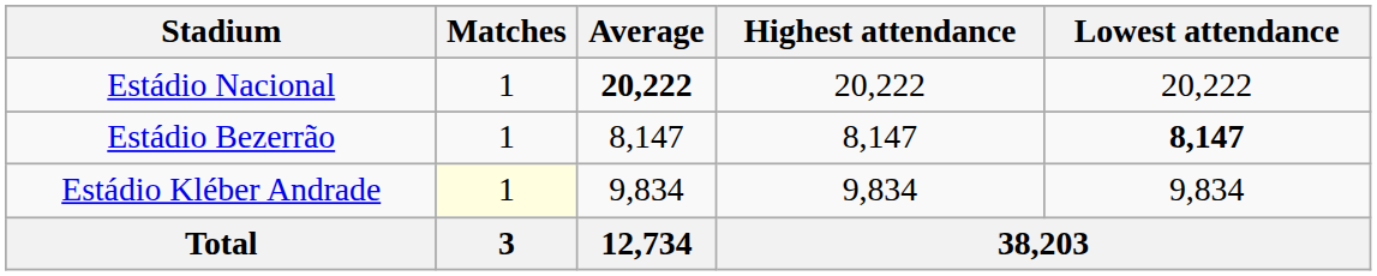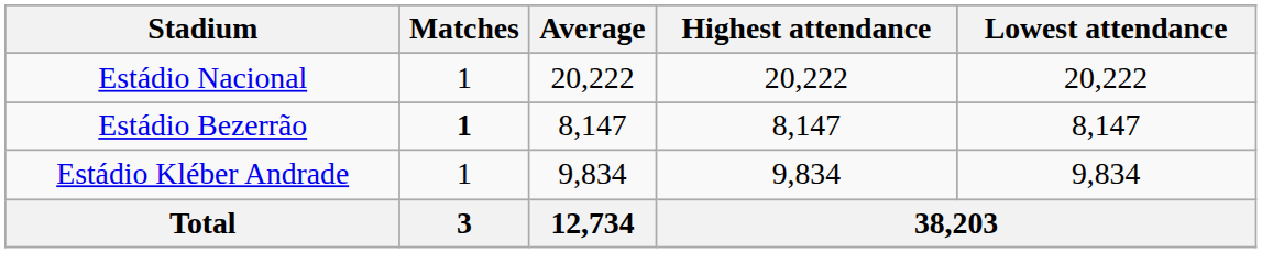Estádio Nacional | Average: bold -> normal
Estádio Bezerrão | Matches: normal -> bold
Estádio Bezerrão | Lowest attendance: bold -> normal
Estádio Kléber Andrade | Matches: lightyellow background -> no background
